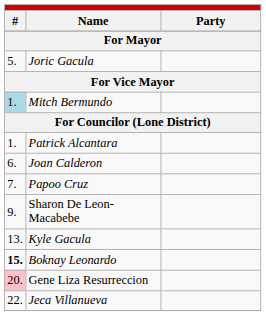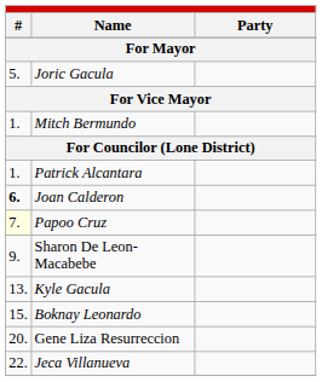Mitch Bermundo | column 1: lightblue background -> no background
Joan Calderon | column 1: normal -> bold
Papoo Cruz | column 1: no background -> lightyellow background
Boknay Leonardo | column 1: bold -> normal
Gene Liza Resurreccion | column 1: pink background -> no background
